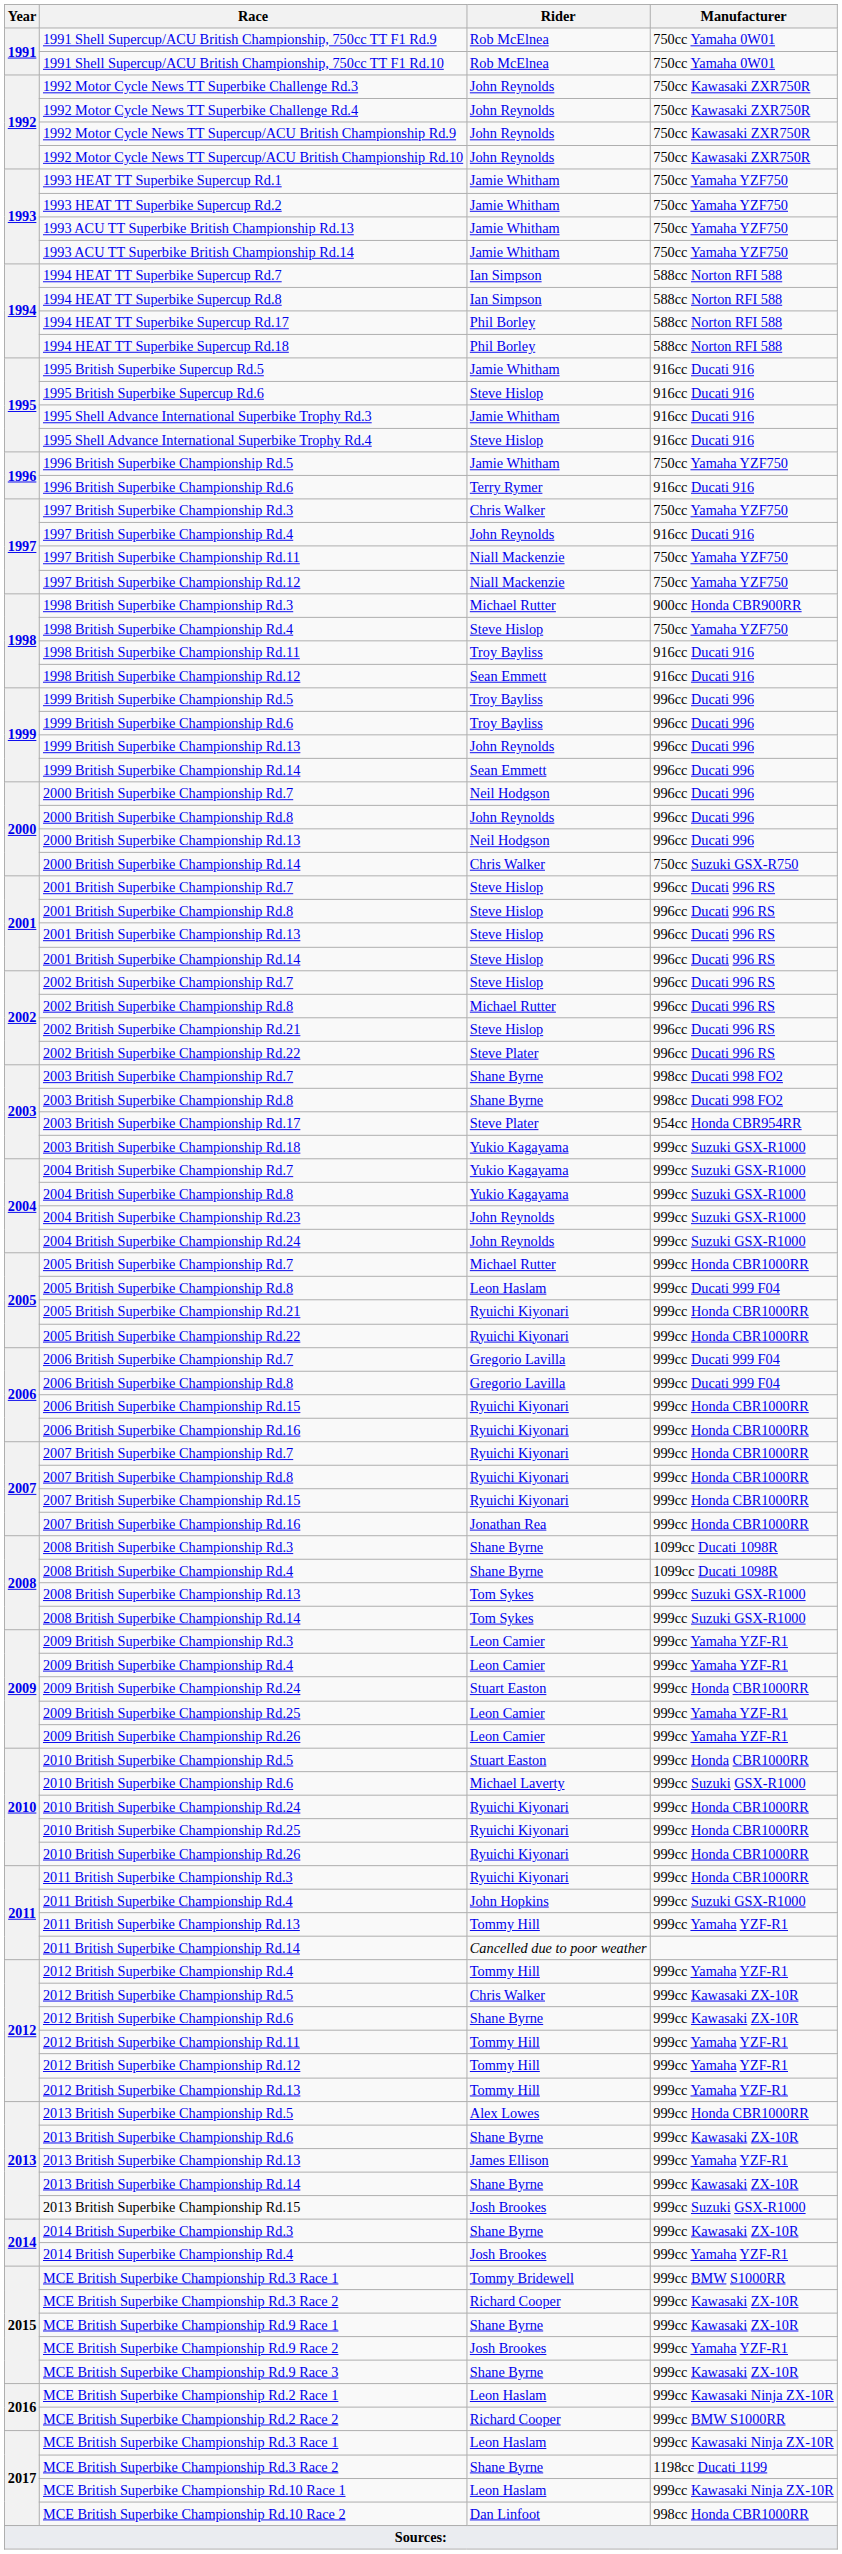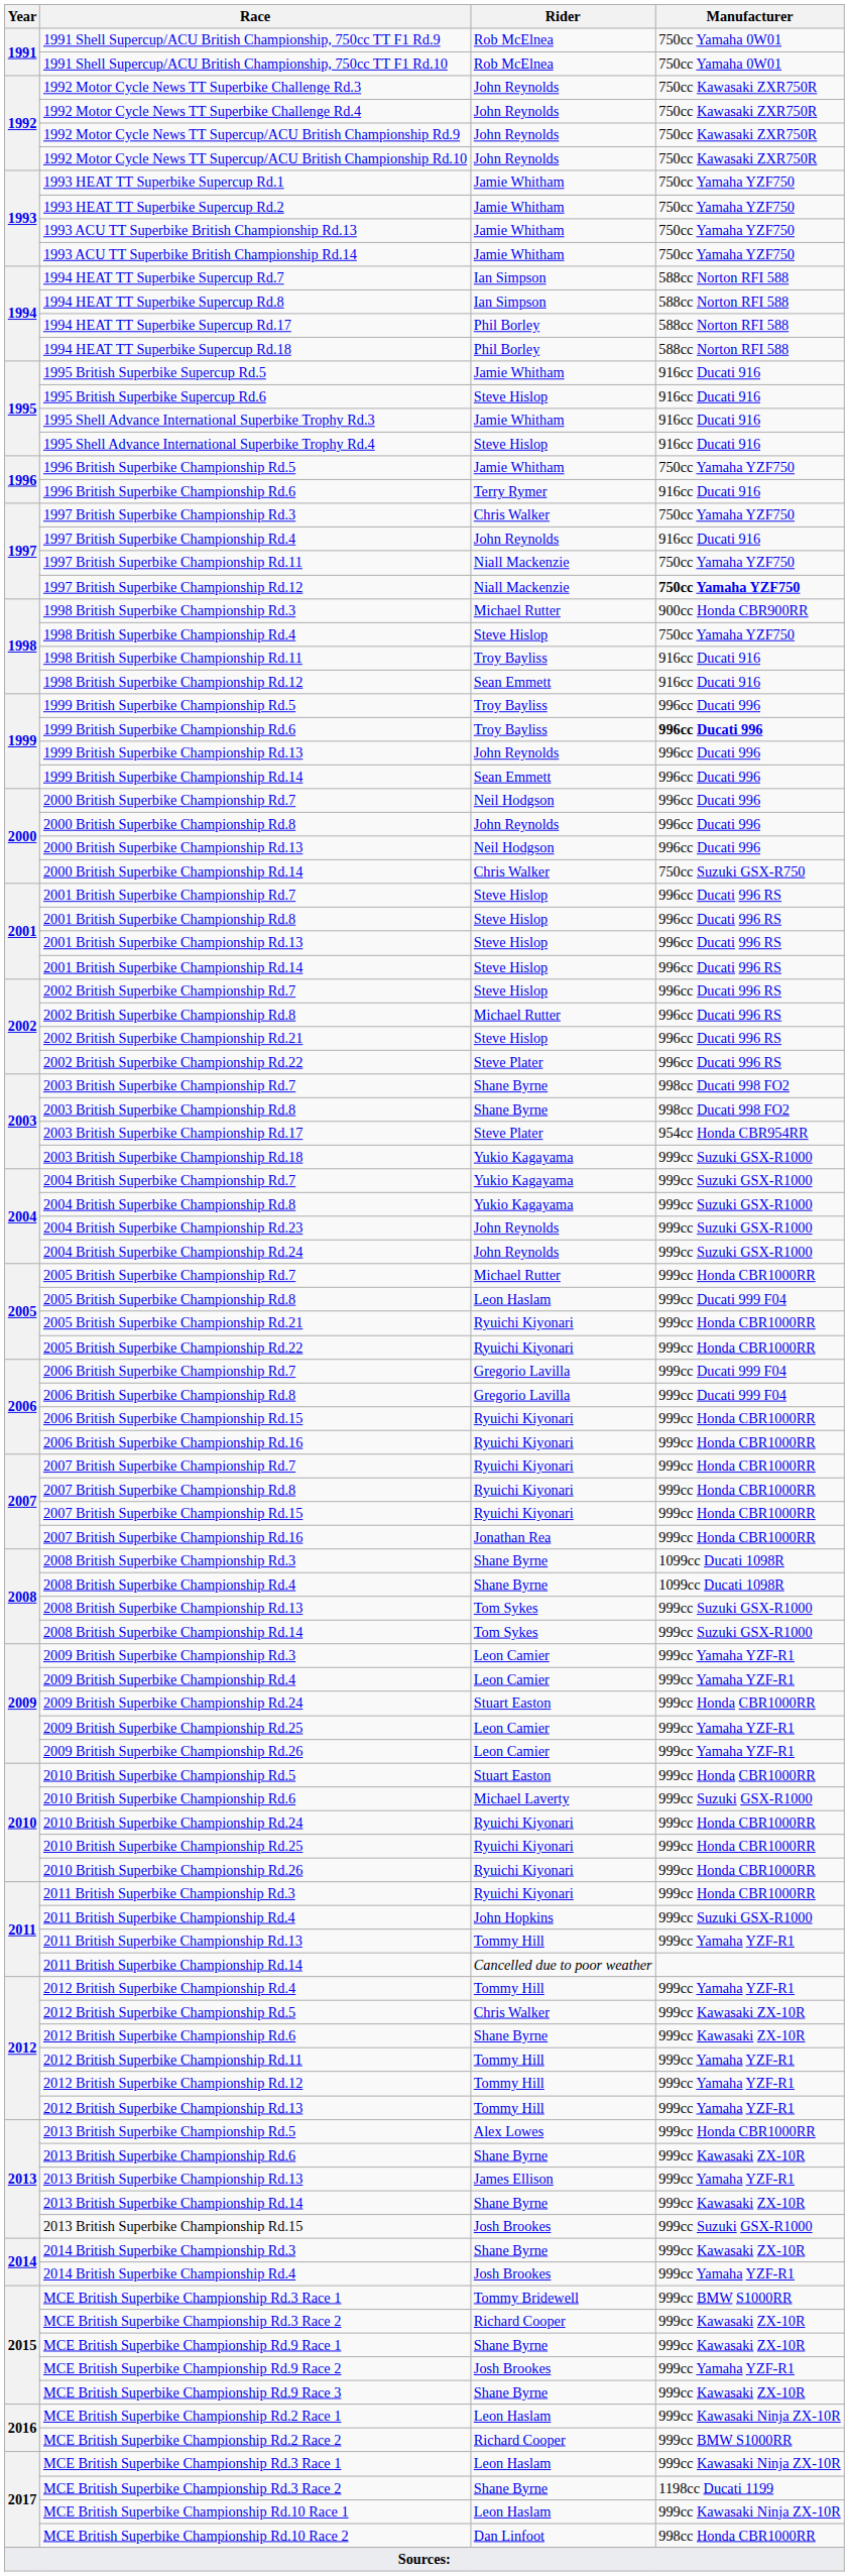1997 British Superbike Championship Rd.12 | Manufacturer: normal -> bold
1999 British Superbike Championship Rd.6 | Manufacturer: normal -> bold
